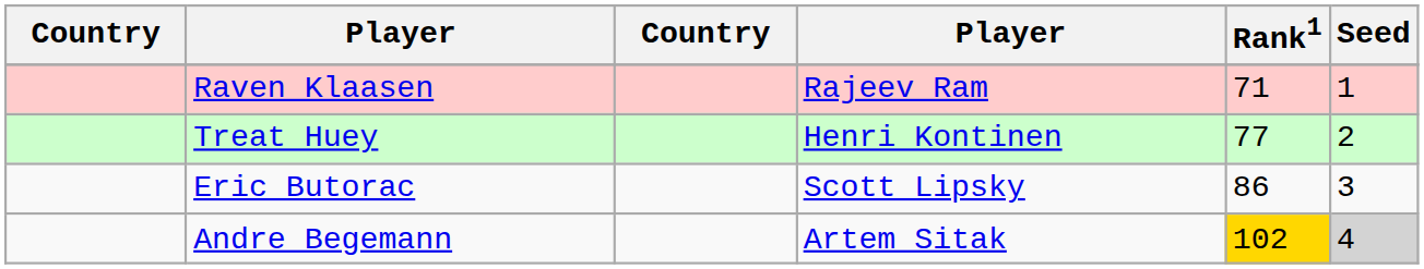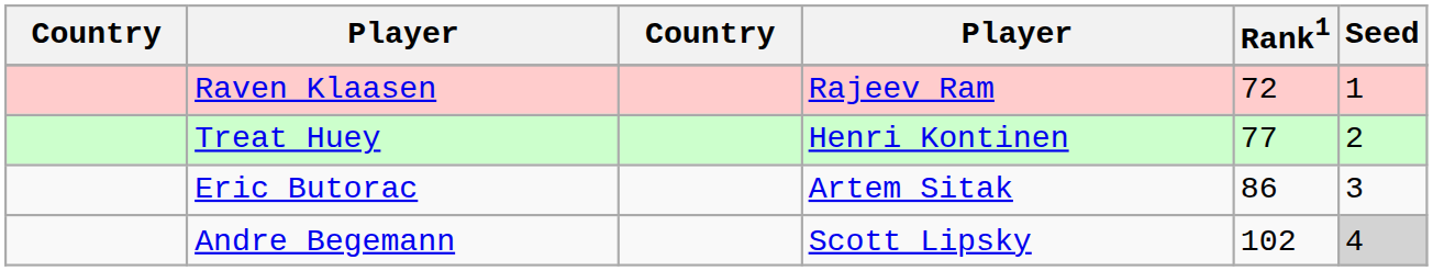Raven Klaasen | Rank1: 71 -> 72
Eric Butorac | column 4: Scott Lipsky -> Artem Sitak
Andre Begemann | column 4: Artem Sitak -> Scott Lipsky
Andre Begemann | Rank1: gold background -> no background
